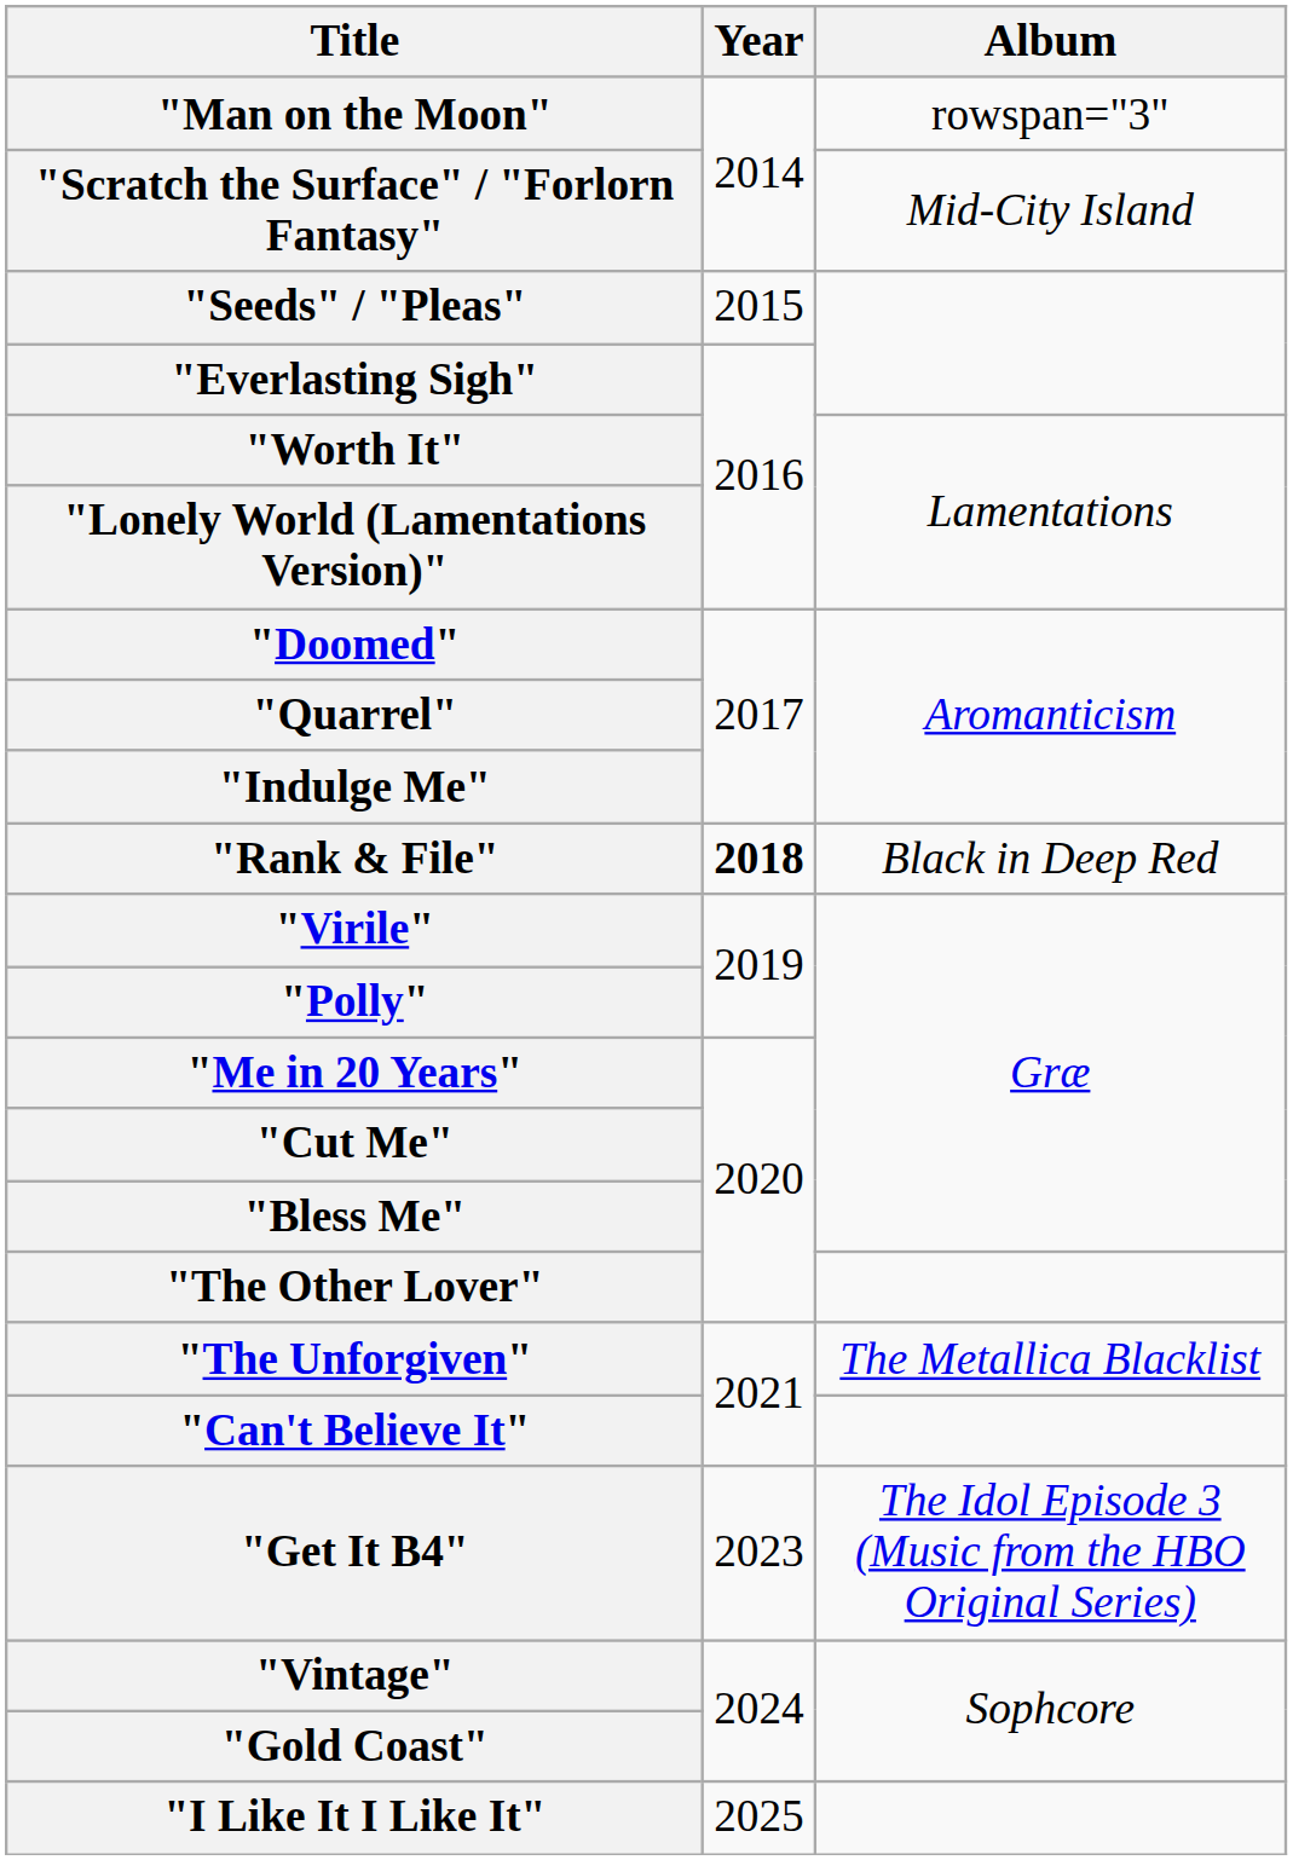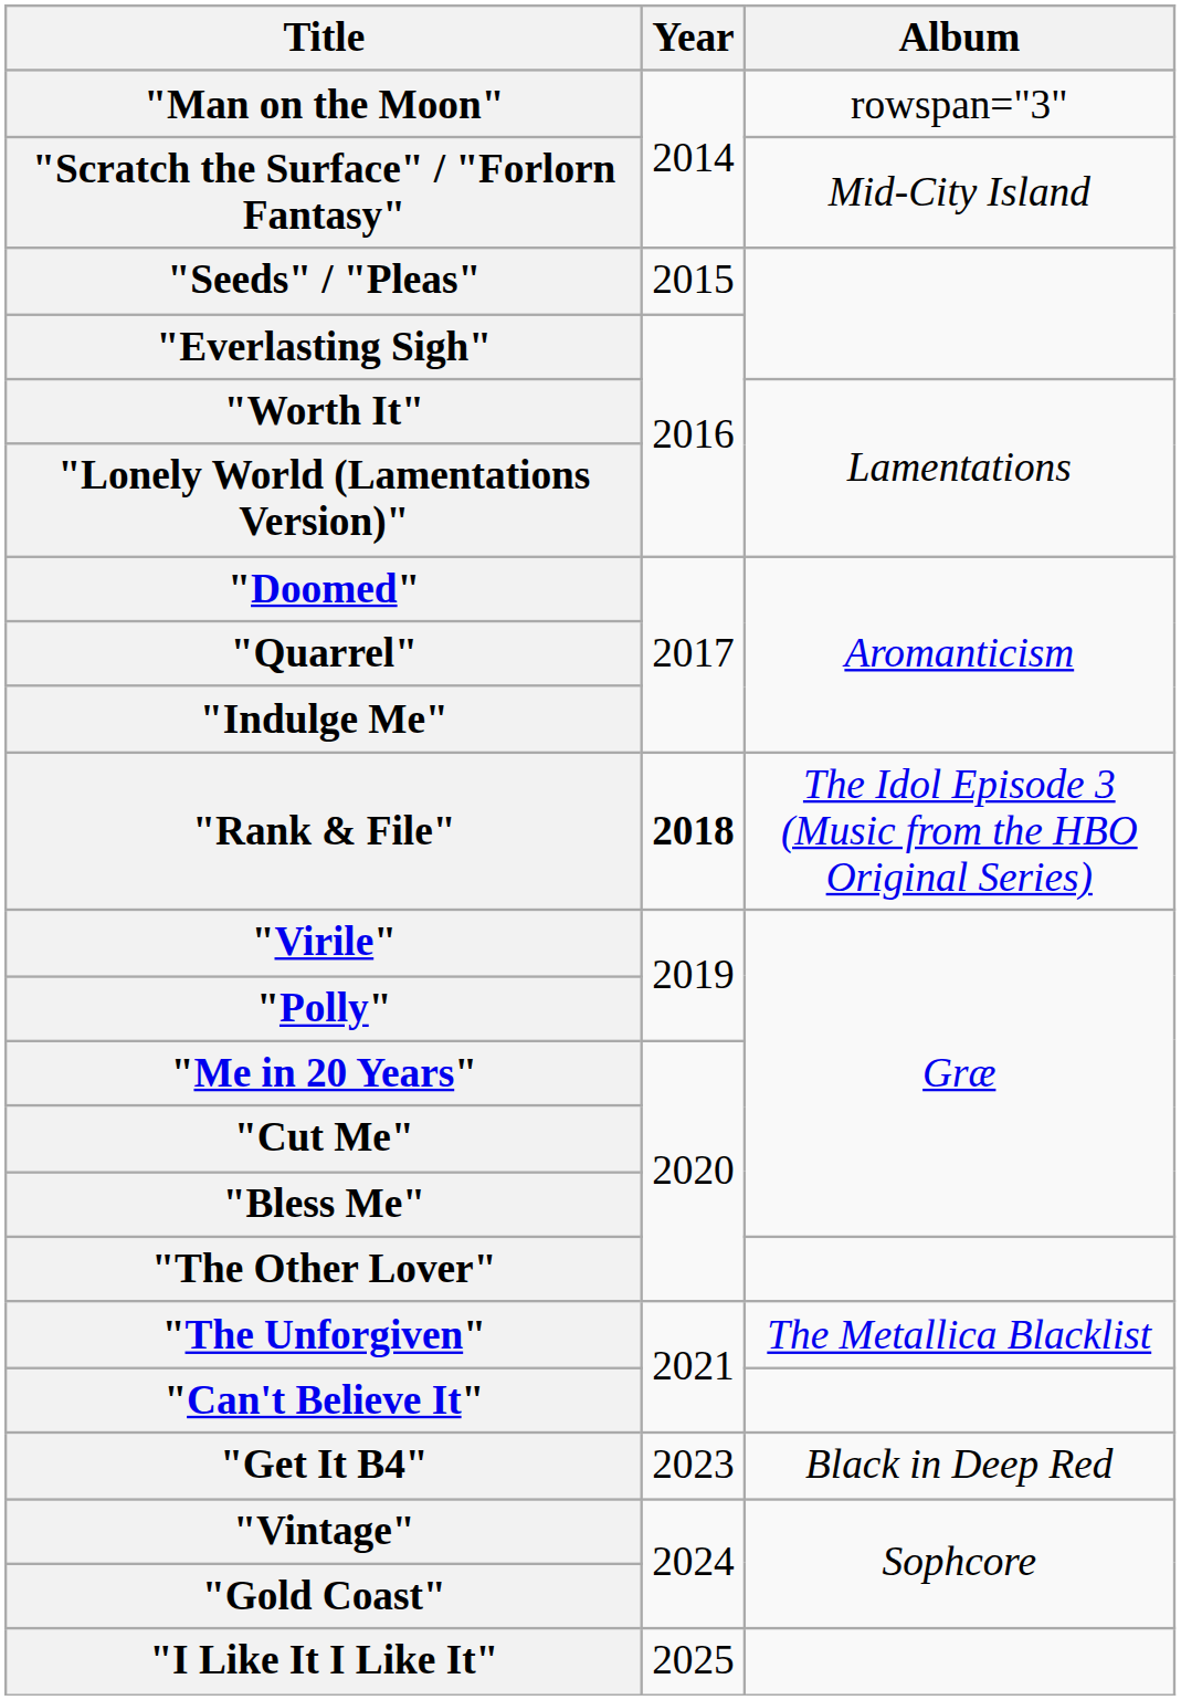"Rank & File" | Album: Black in Deep Red -> The Idol Episode 3 (Music from the HBO Original Series)
"Get It B4" | Album: The Idol Episode 3 (Music from the HBO Original Series) -> Black in Deep Red
